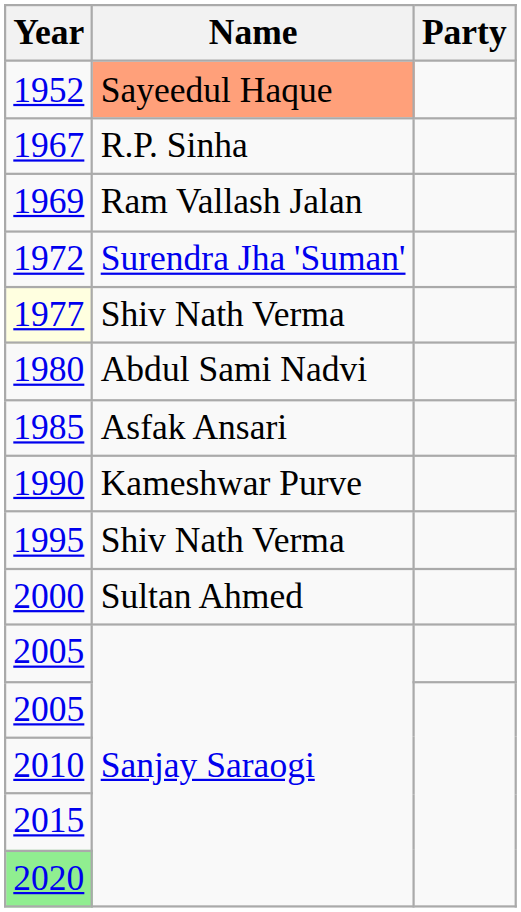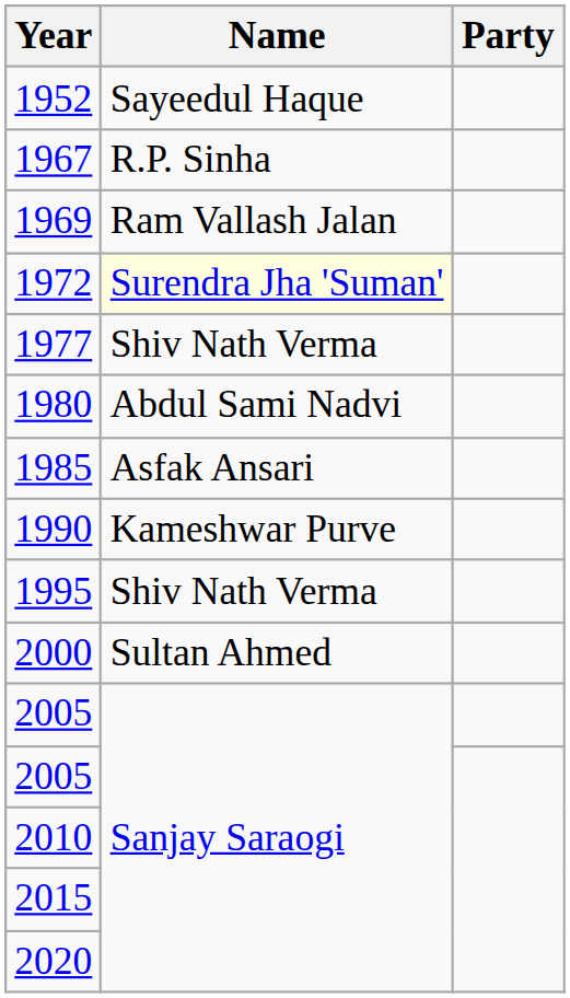1952 | Name: lightsalmon background -> no background
1972 | Name: no background -> lightyellow background
1977 | Year: lightyellow background -> no background
2020 | Year: lightgreen background -> no background
